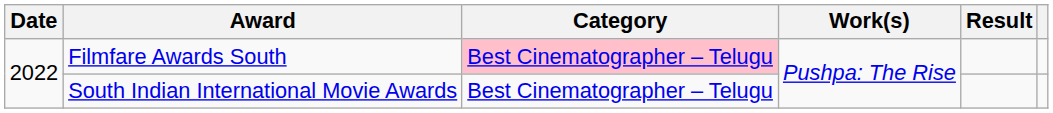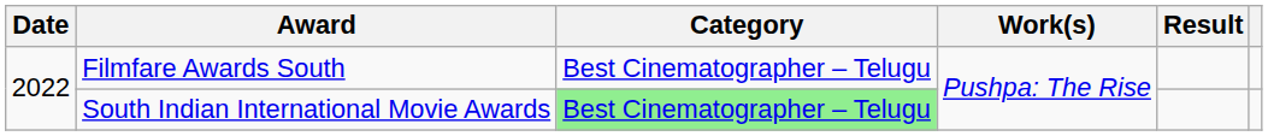Filmfare Awards South | Category: pink background -> no background
South Indian International Movie Awards | Category: no background -> lightgreen background
